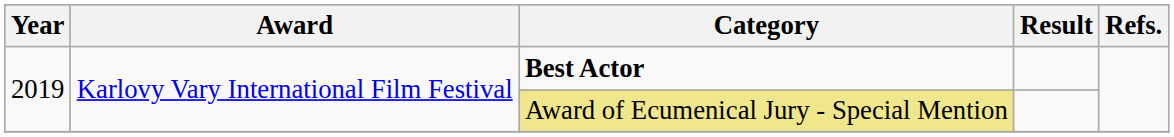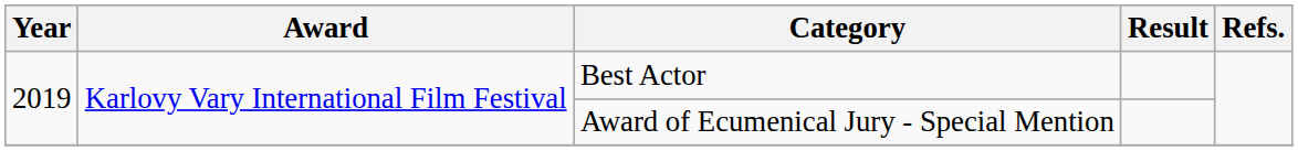Best Actor | Category: bold -> normal
Award of Ecumenical Jury - Special Mention | Category: khaki background -> no background
